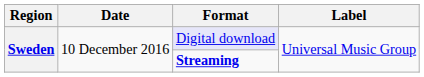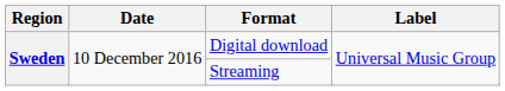Digital download | Format: lavender background -> no background
Streaming | Format: bold -> normal
